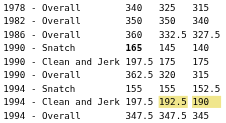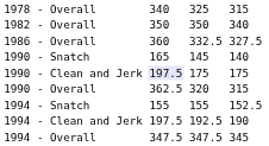1990 - Snatch | column 2: bold -> normal
1990 - Clean and Jerk | column 2: no background -> lavender background
1994 - Clean and Jerk | column 3: khaki background -> no background
1994 - Clean and Jerk | column 4: khaki background -> no background
